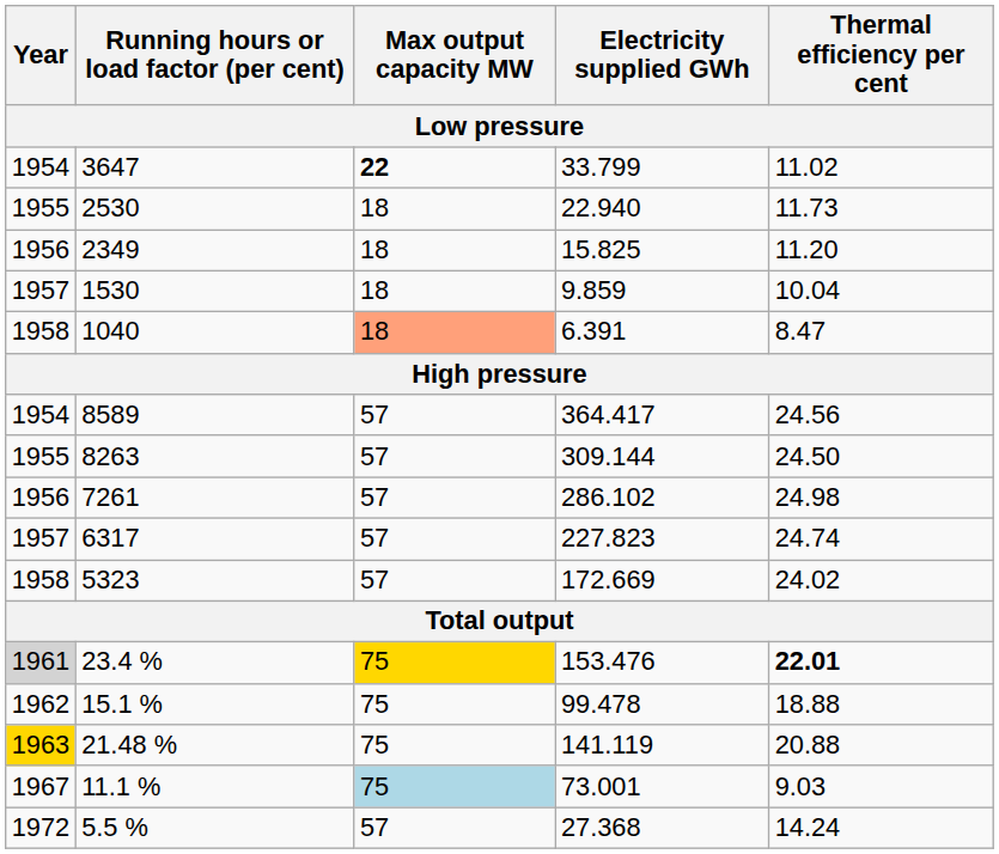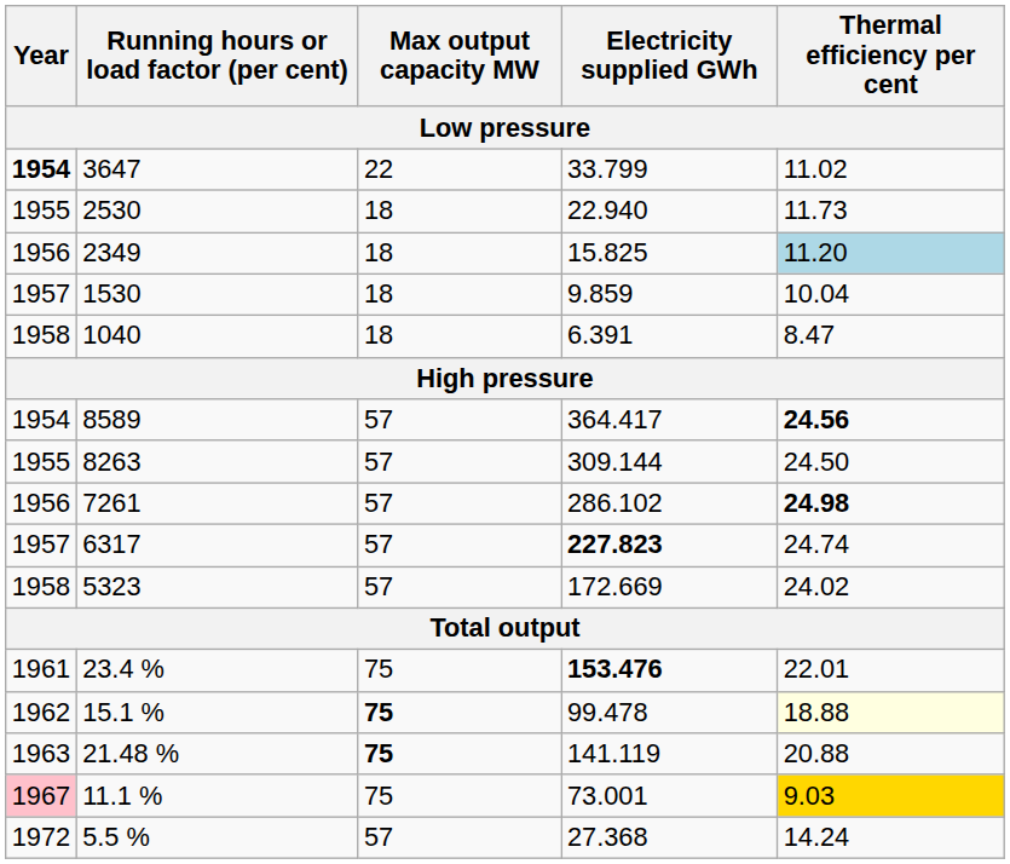3647 | Year: normal -> bold
3647 | Max output capacity MW: bold -> normal
2349 | Thermal efficiency per cent: no background -> lightblue background
1040 | Max output capacity MW: lightsalmon background -> no background
8589 | Thermal efficiency per cent: normal -> bold
7261 | Thermal efficiency per cent: normal -> bold
6317 | Electricity supplied GWh: normal -> bold
23.4 % | Year: lightgrey background -> no background
23.4 % | Max output capacity MW: gold background -> no background
23.4 % | Electricity supplied GWh: normal -> bold
23.4 % | Thermal efficiency per cent: bold -> normal
15.1 % | Max output capacity MW: normal -> bold
15.1 % | Thermal efficiency per cent: no background -> lightyellow background
21.48 % | Year: gold background -> no background
21.48 % | Max output capacity MW: normal -> bold
11.1 % | Year: no background -> pink background
11.1 % | Max output capacity MW: lightblue background -> no background
11.1 % | Thermal efficiency per cent: no background -> gold background
